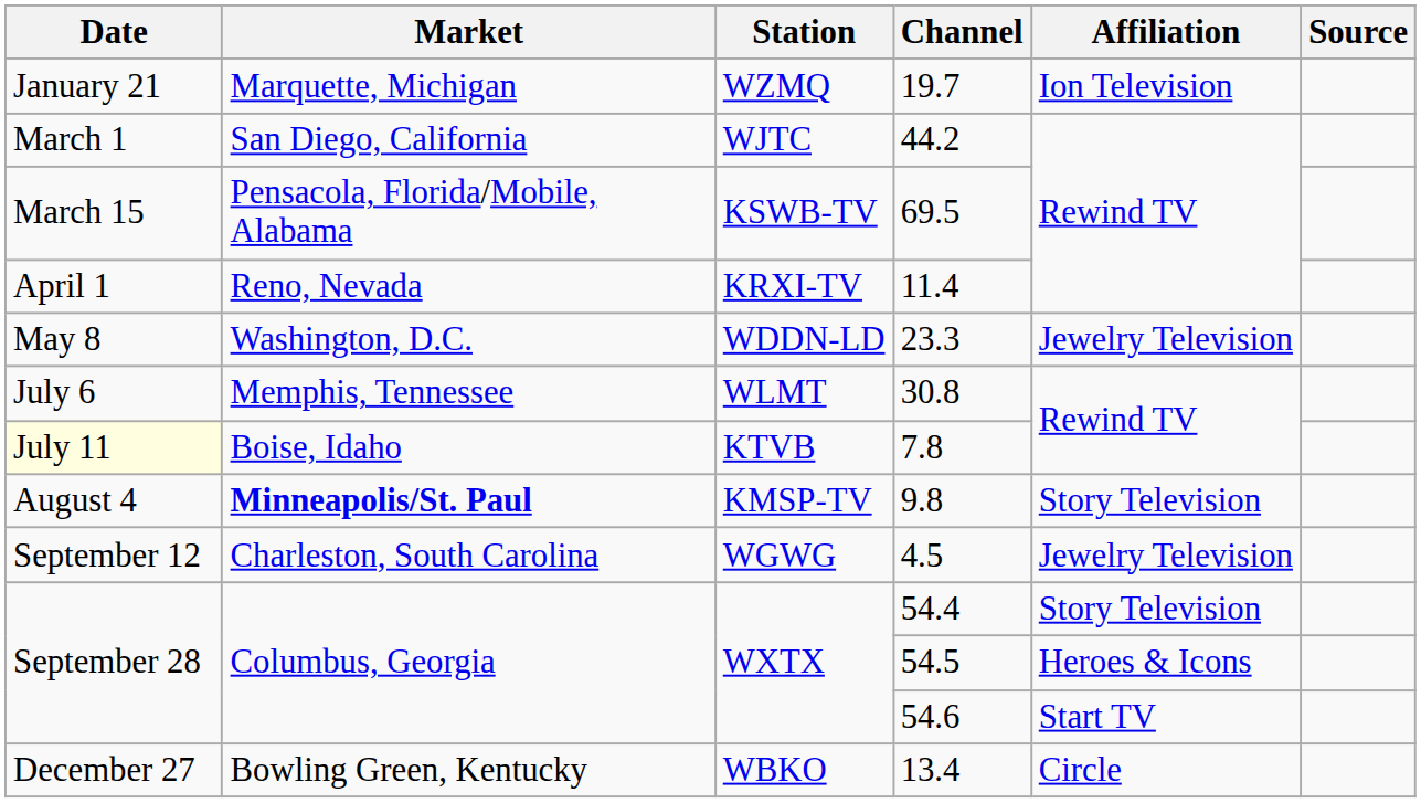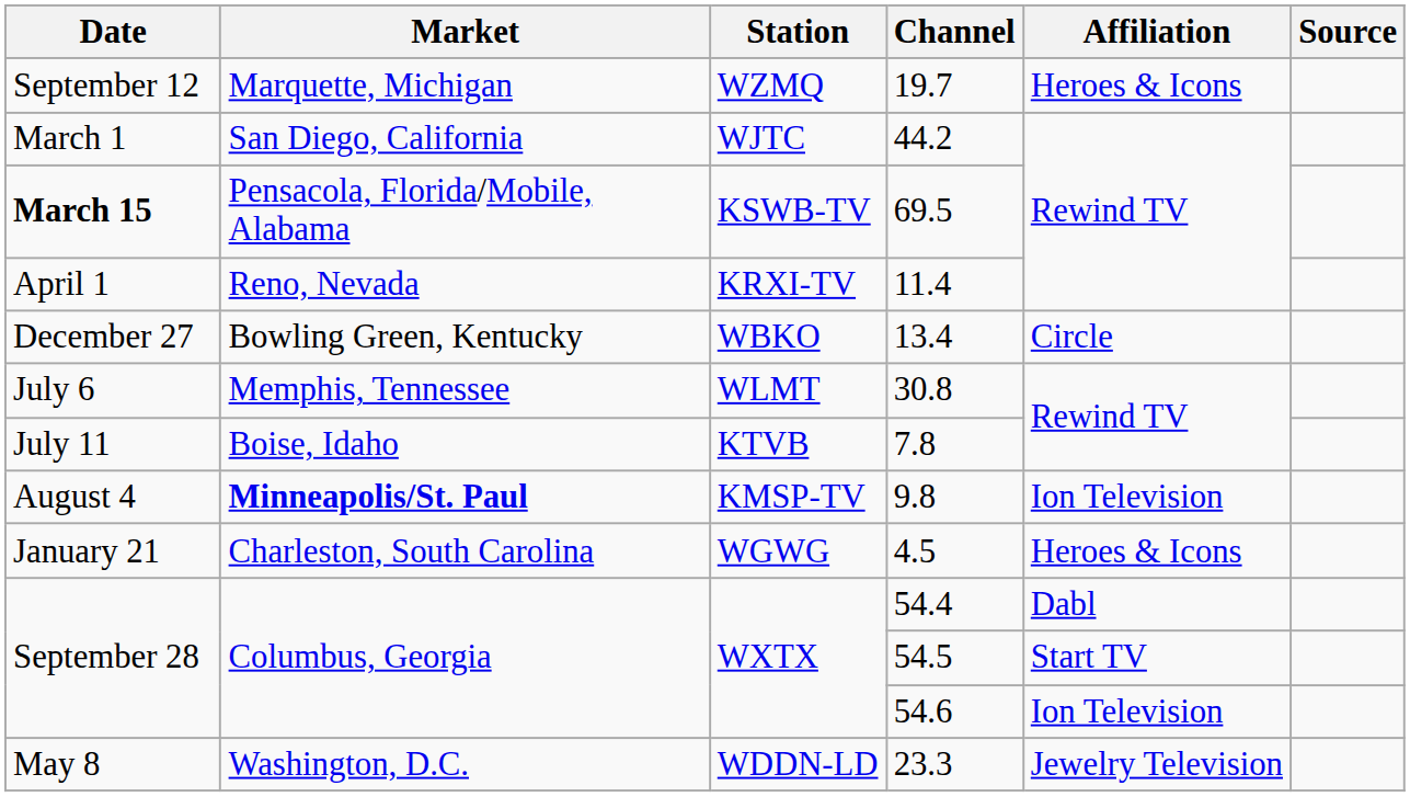19.7 | Date: January 21 -> September 12
19.7 | Affiliation: Ion Television -> Heroes & Icons
69.5 | Date: normal -> bold
rows swapped: 23.3 <-> 13.4
7.8 | Date: lightyellow background -> no background
9.8 | Affiliation: Story Television -> Ion Television
4.5 | Date: September 12 -> January 21
4.5 | Affiliation: Jewelry Television -> Heroes & Icons
54.4 | Affiliation: Story Television -> Dabl
54.5 | Affiliation: Heroes & Icons -> Start TV
54.6 | Affiliation: Start TV -> Ion Television
